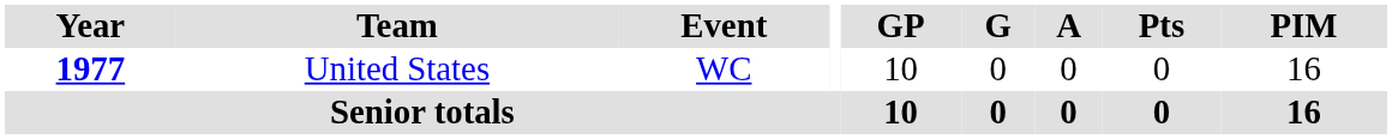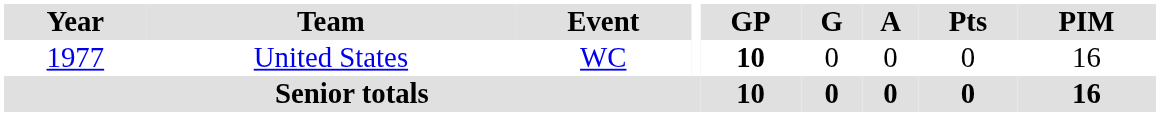United States | Year: bold -> normal
United States | GP: normal -> bold
